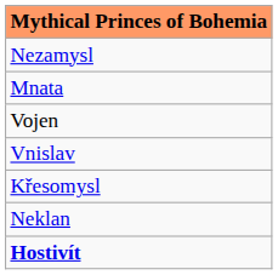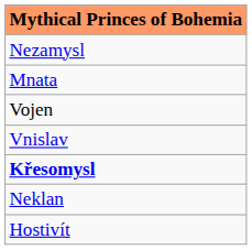Křesomysl | column 1: normal -> bold
Hostivít | column 1: bold -> normal
